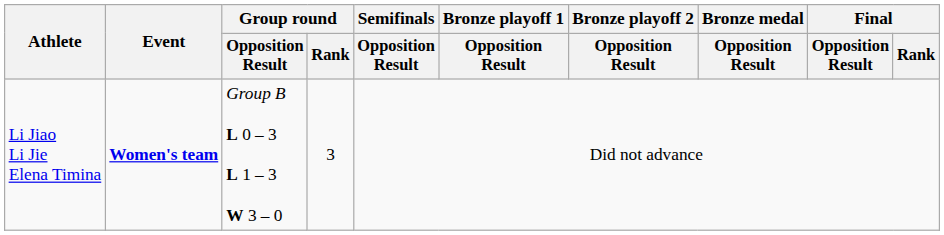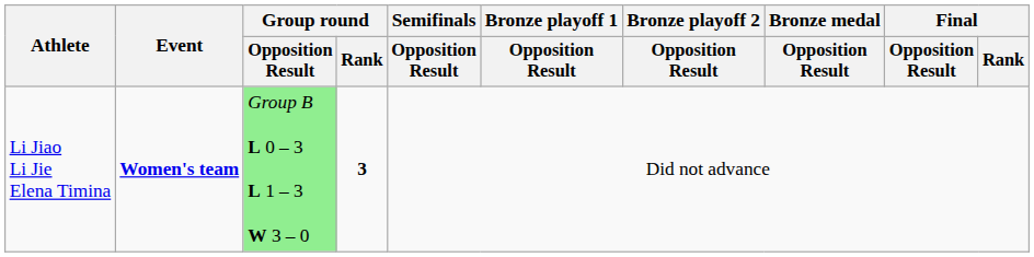Li Jiao Li Jie Elena Timina | Group round / Opposition Result: no background -> lightgreen background
Li Jiao Li Jie Elena Timina | Group round / Rank: normal -> bold
